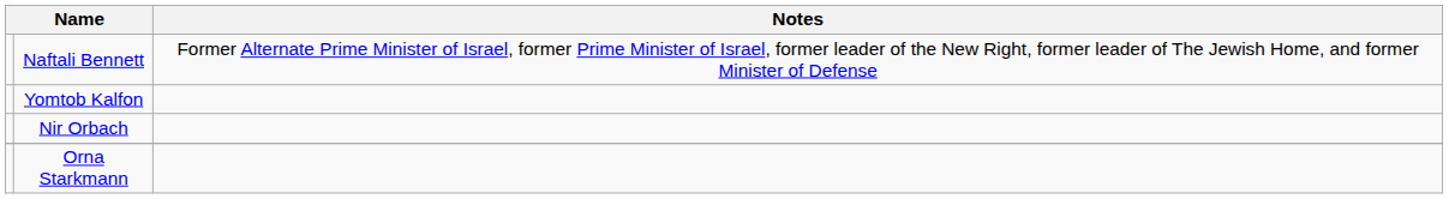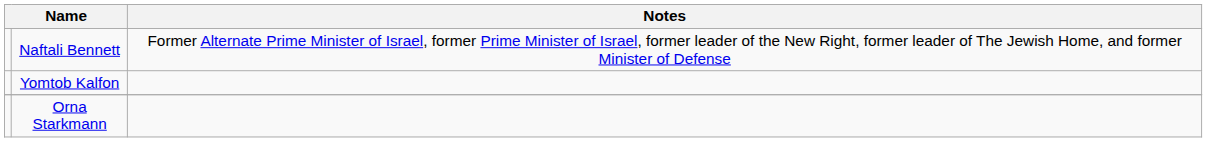- row: Nir Orbach
